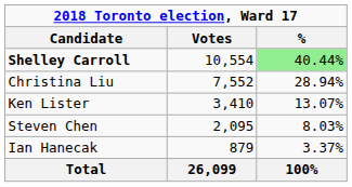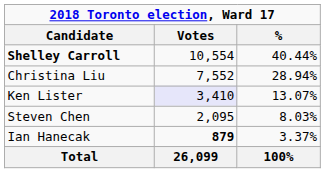Shelley Carroll | %: lightgreen background -> no background
Ken Lister | Votes: no background -> lavender background
Ian Hanecak | Votes: normal -> bold
